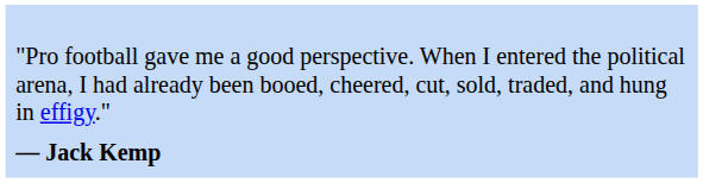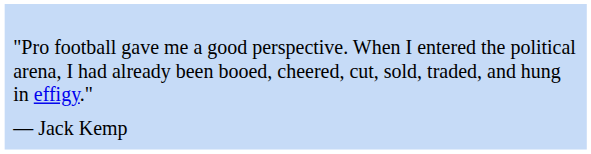row 2 | column 1: bold -> normal
